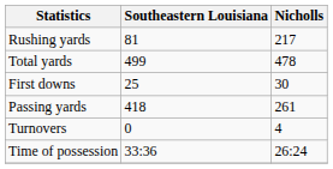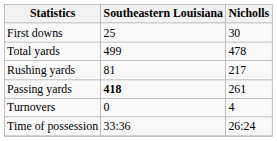rows swapped: First downs <-> Rushing yards
Passing yards | Southeastern Louisiana: normal -> bold
